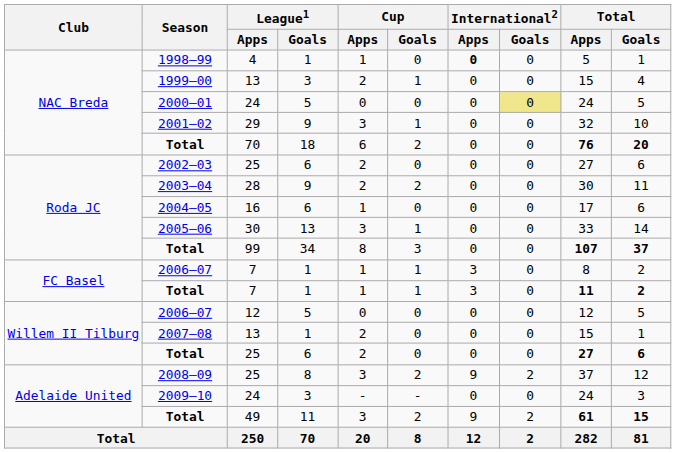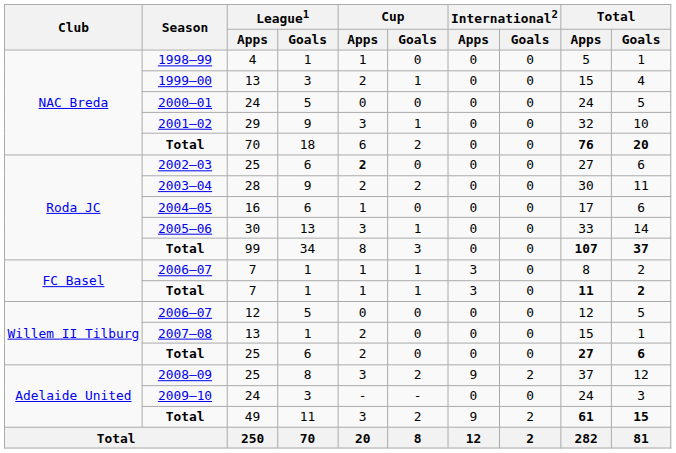1998–99 | International2 / Apps: bold -> normal
2000–01 | International2 / Goals: khaki background -> no background
2002–03 | Cup / Apps: normal -> bold
